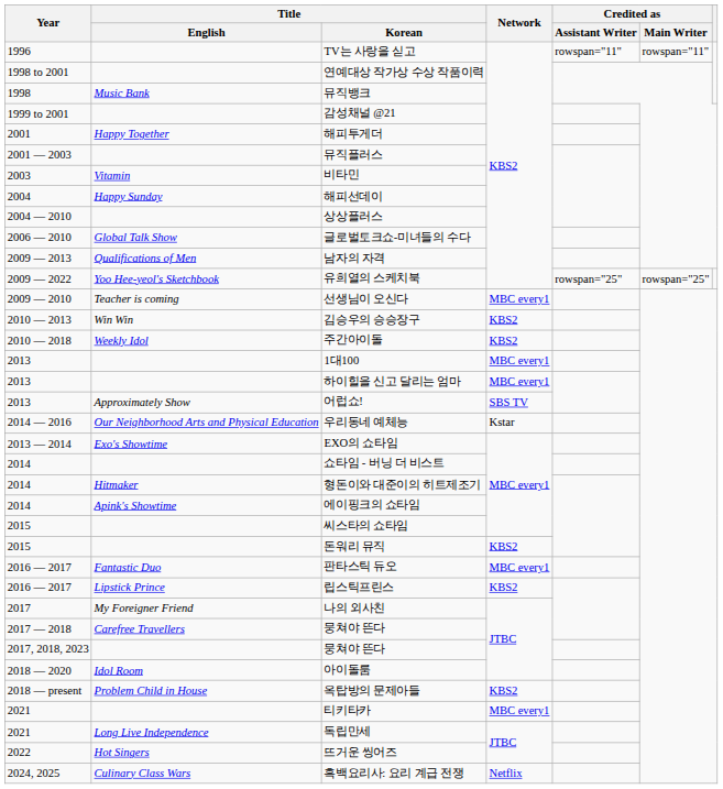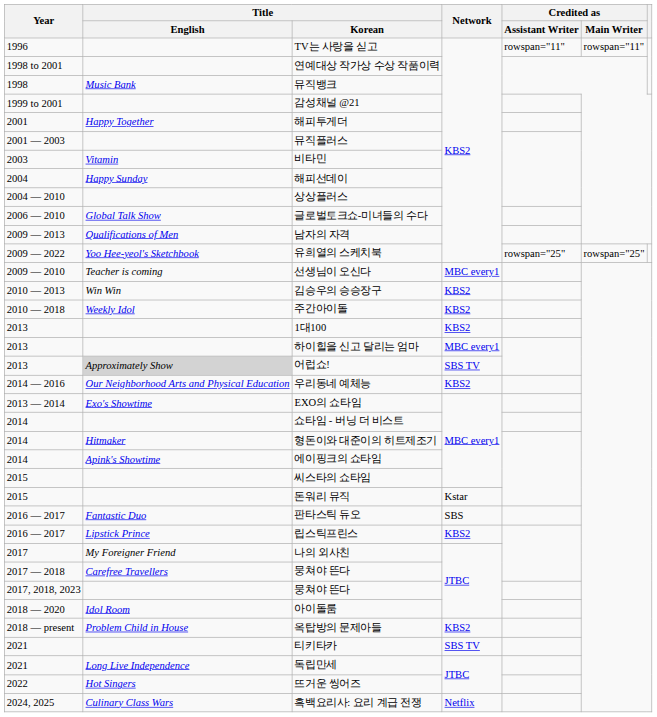1대100 | Network: MBC every1 -> KBS2
어럽쇼! | Title / English: no background -> lightgrey background
우리동네 예체능 | Network: Kstar -> KBS2
돈워리 뮤직 | Network: KBS2 -> Kstar
판타스틱 듀오 | Network: MBC every1 -> SBS
티키타카 | Network: MBC every1 -> SBS TV
